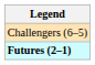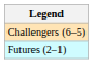row 3 | column 1: bold -> normal
